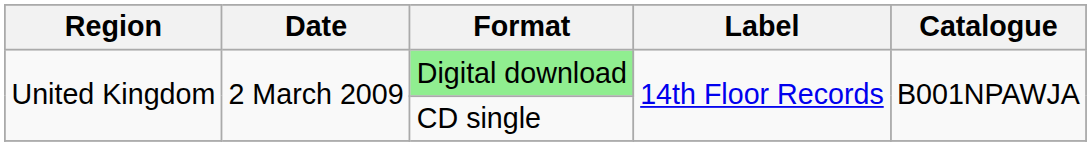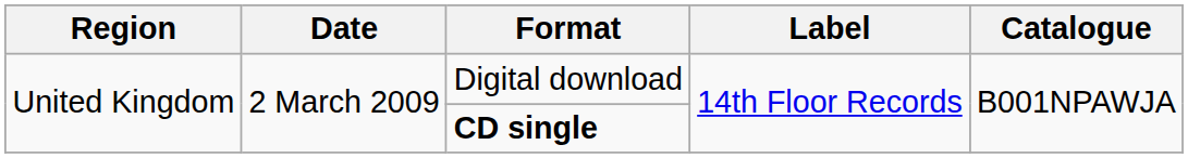Digital download | Format: lightgreen background -> no background
CD single | Format: normal -> bold
